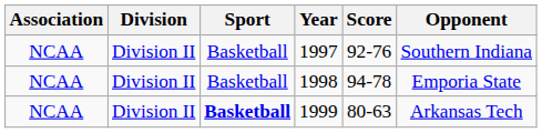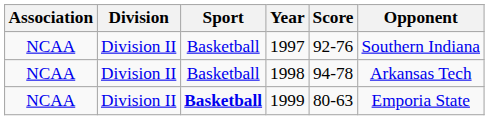1998 | Opponent: Emporia State -> Arkansas Tech
1999 | Opponent: Arkansas Tech -> Emporia State
